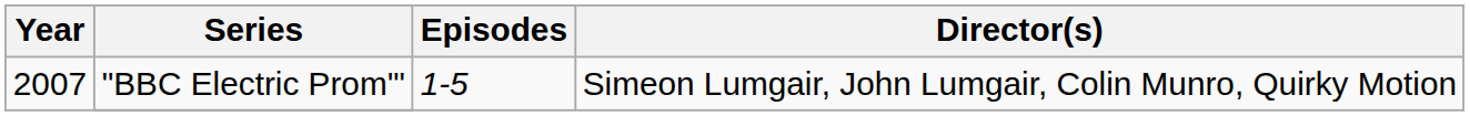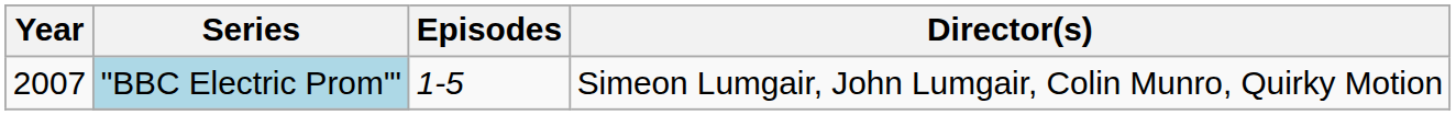"BBC Electric Prom'" | Series: no background -> lightblue background
